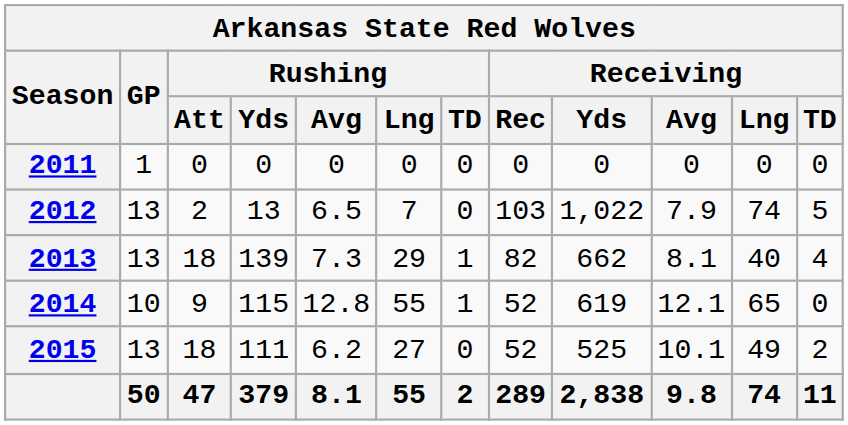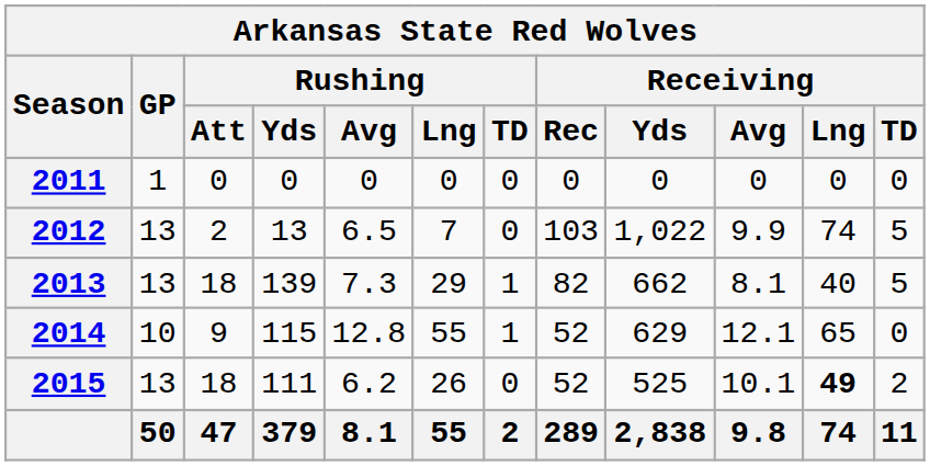2012 | Receiving / Avg: 7.9 -> 9.9
2013 | Receiving / TD: 4 -> 5
2014 | Receiving / Yds: 619 -> 629
2015 | Rushing / Lng: 27 -> 26
2015 | Receiving / Lng: normal -> bold
